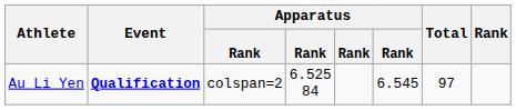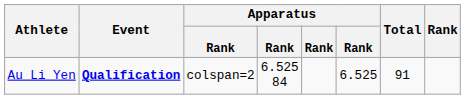Au Li Yen | column 6: 6.545 -> 6.525
Au Li Yen | Total: 97 -> 91
